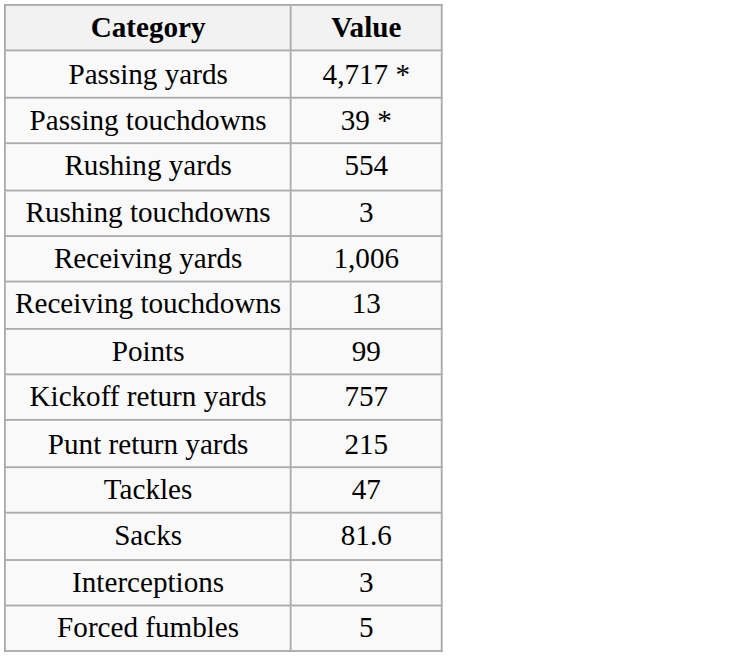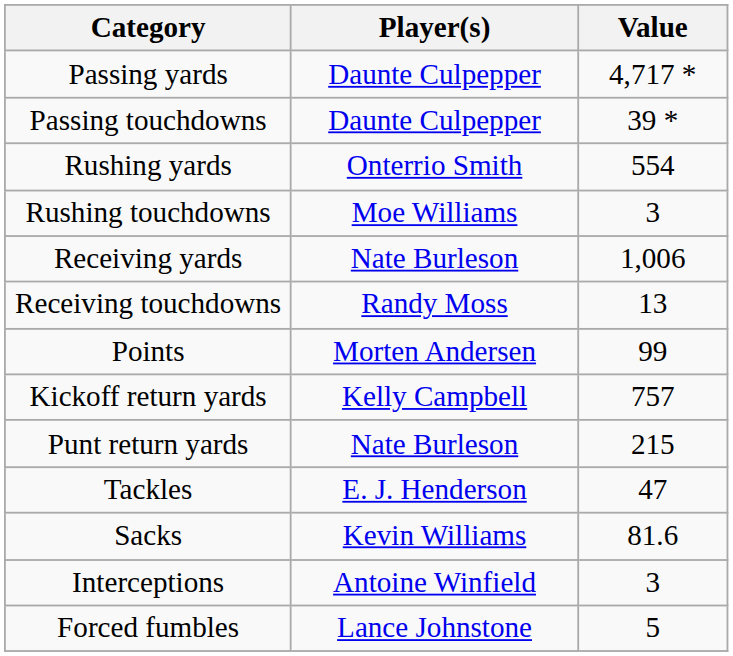+ column: Player(s) | Daunte Culpepper | Daunte Culpepper | Onterrio Smith | Moe Williams | Nate Burleson | Randy Moss | Morten Andersen | Kelly Campbell | Nate Burleson | E. J. Henderson | Kevin Williams | Antoine Winfield | Lance Johnstone
